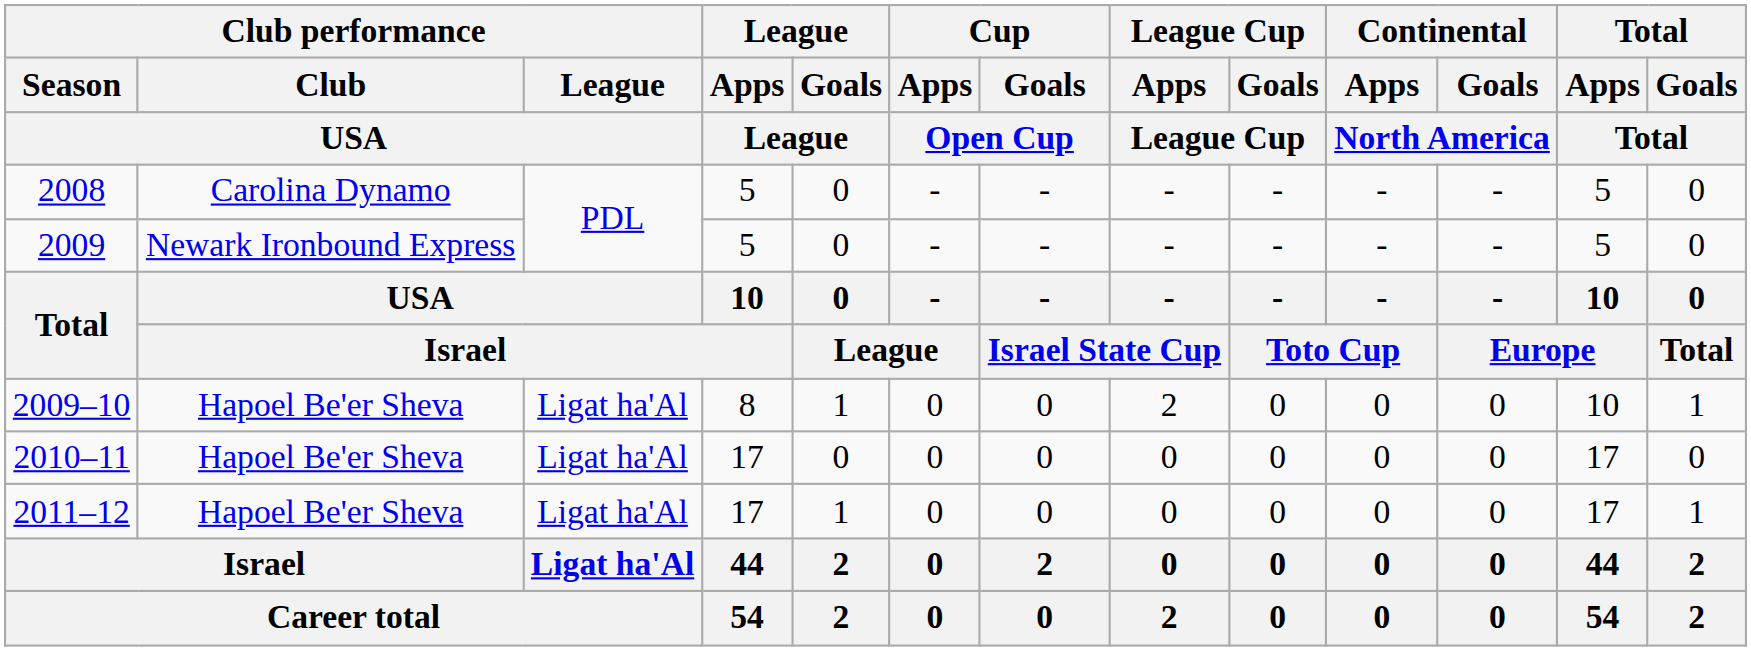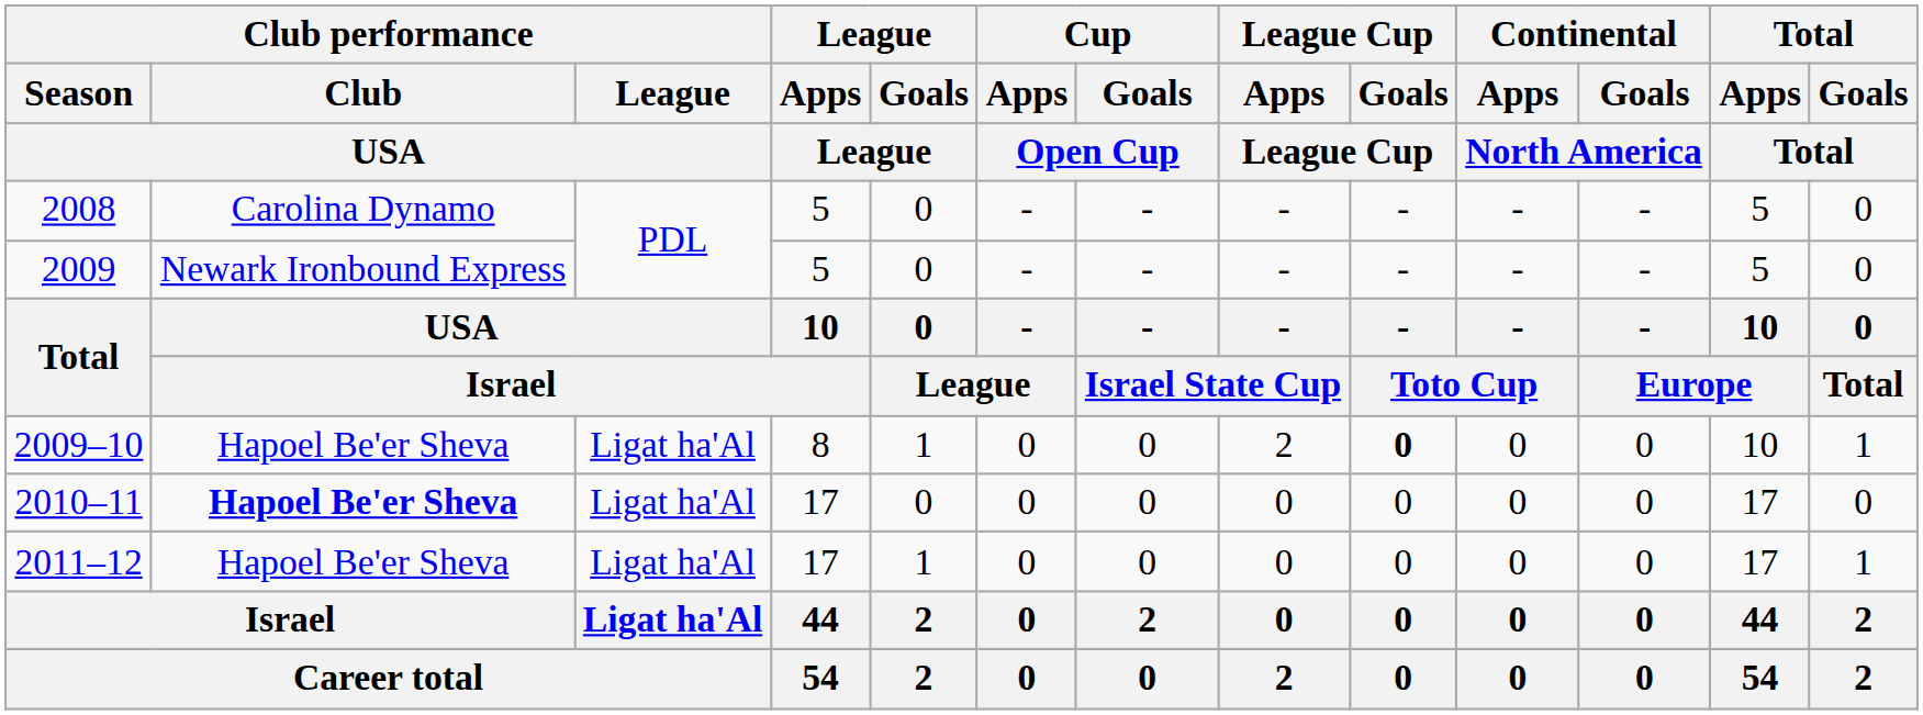2009–10 | League Cup / Goals / League Cup: normal -> bold
2010–11 | Club performance / Club / USA: normal -> bold
